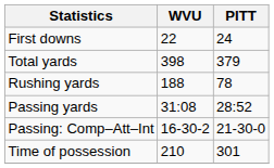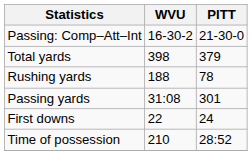rows swapped: First downs <-> Passing: Comp–Att–Int
Passing yards | PITT: 28:52 -> 301
Time of possession | PITT: 301 -> 28:52
